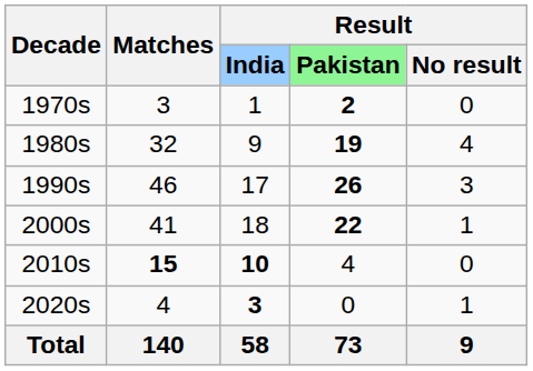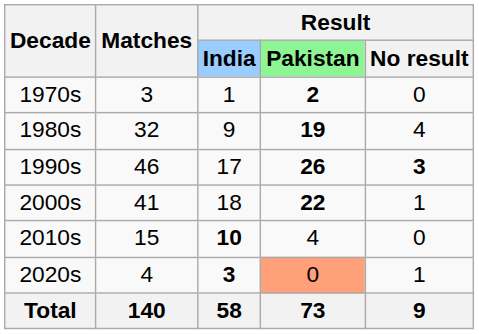1990s | Result / No result: normal -> bold
2010s | Matches: bold -> normal
2020s | Result / Pakistan: no background -> lightsalmon background
